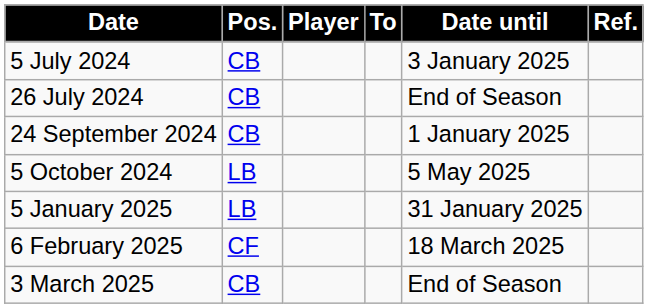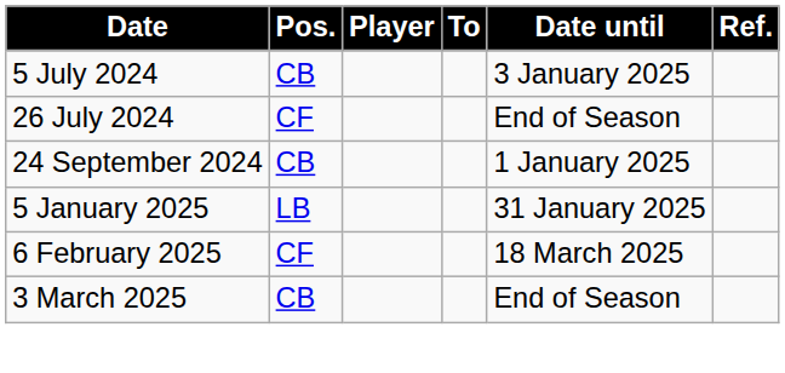26 July 2024 | Pos.: CB -> CF
- row: 5 October 2024 | LB | 5 May 2025
